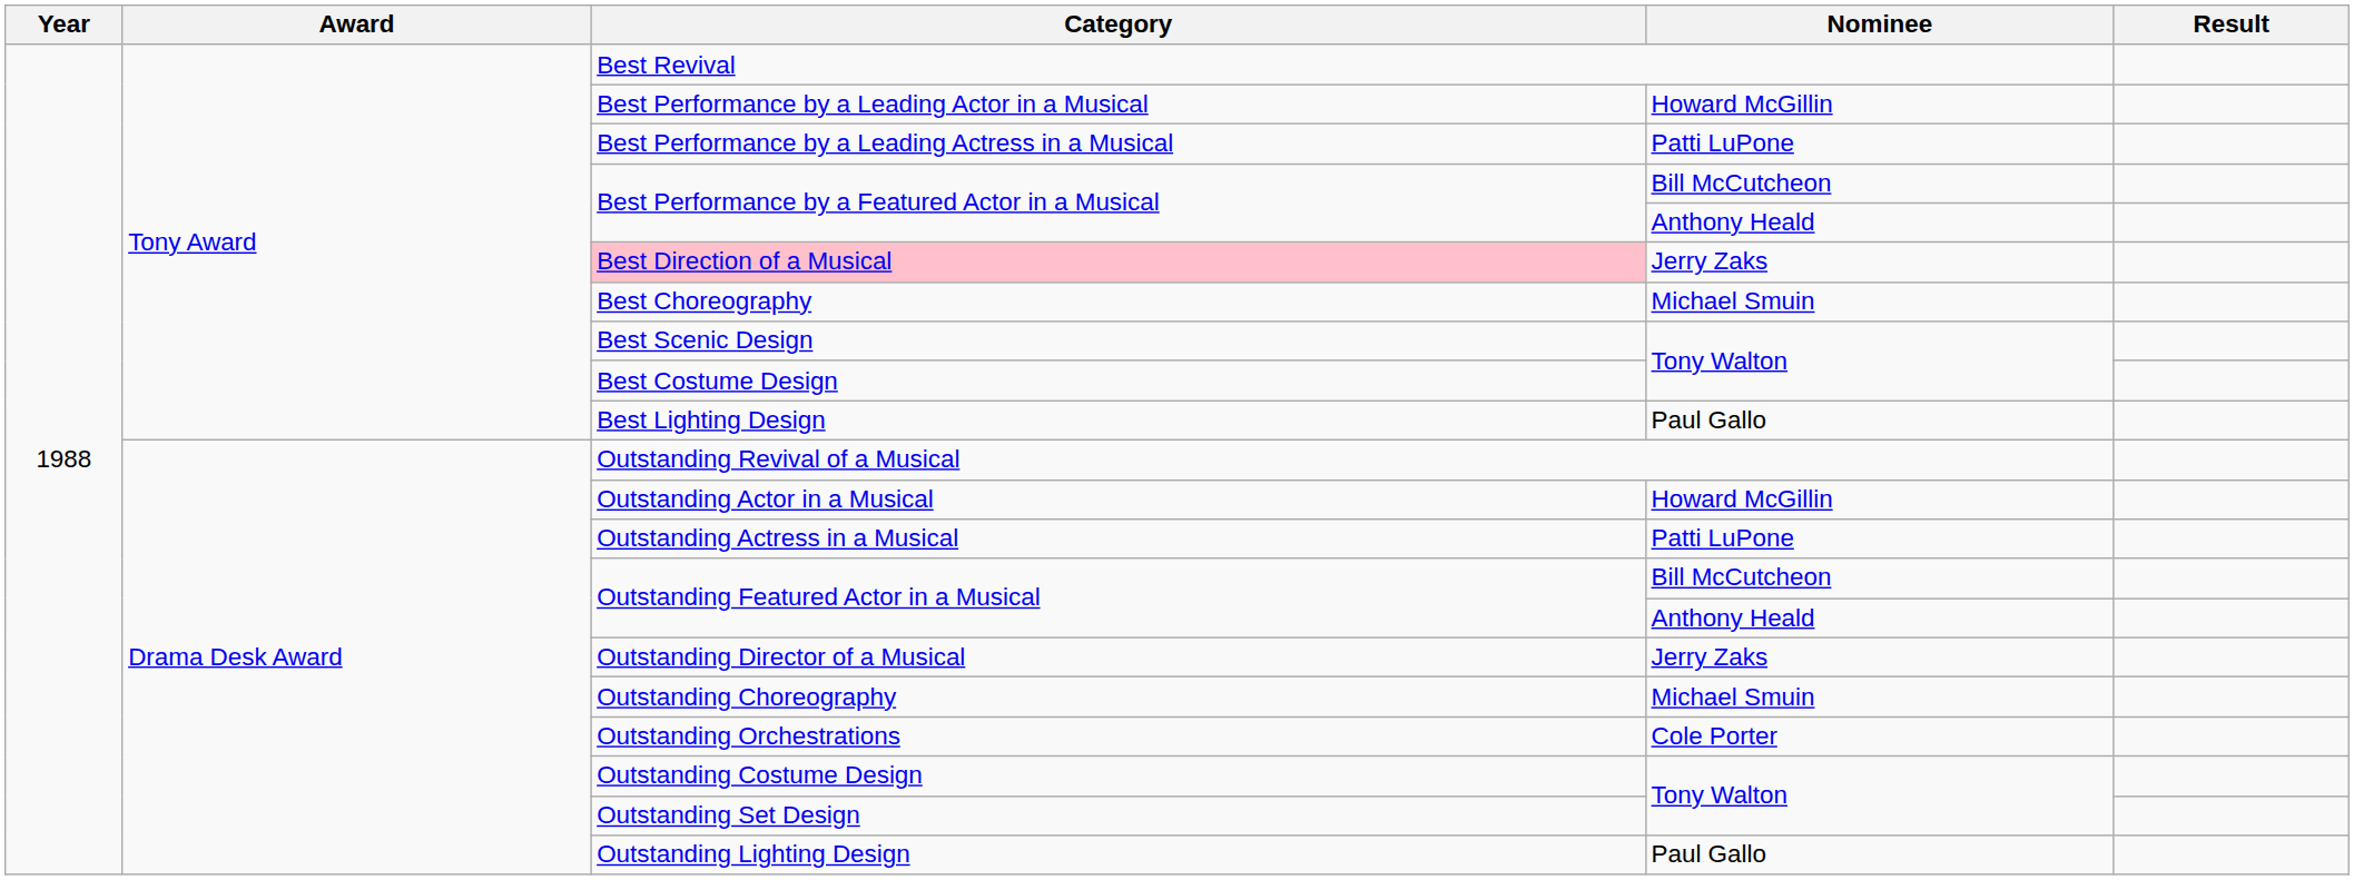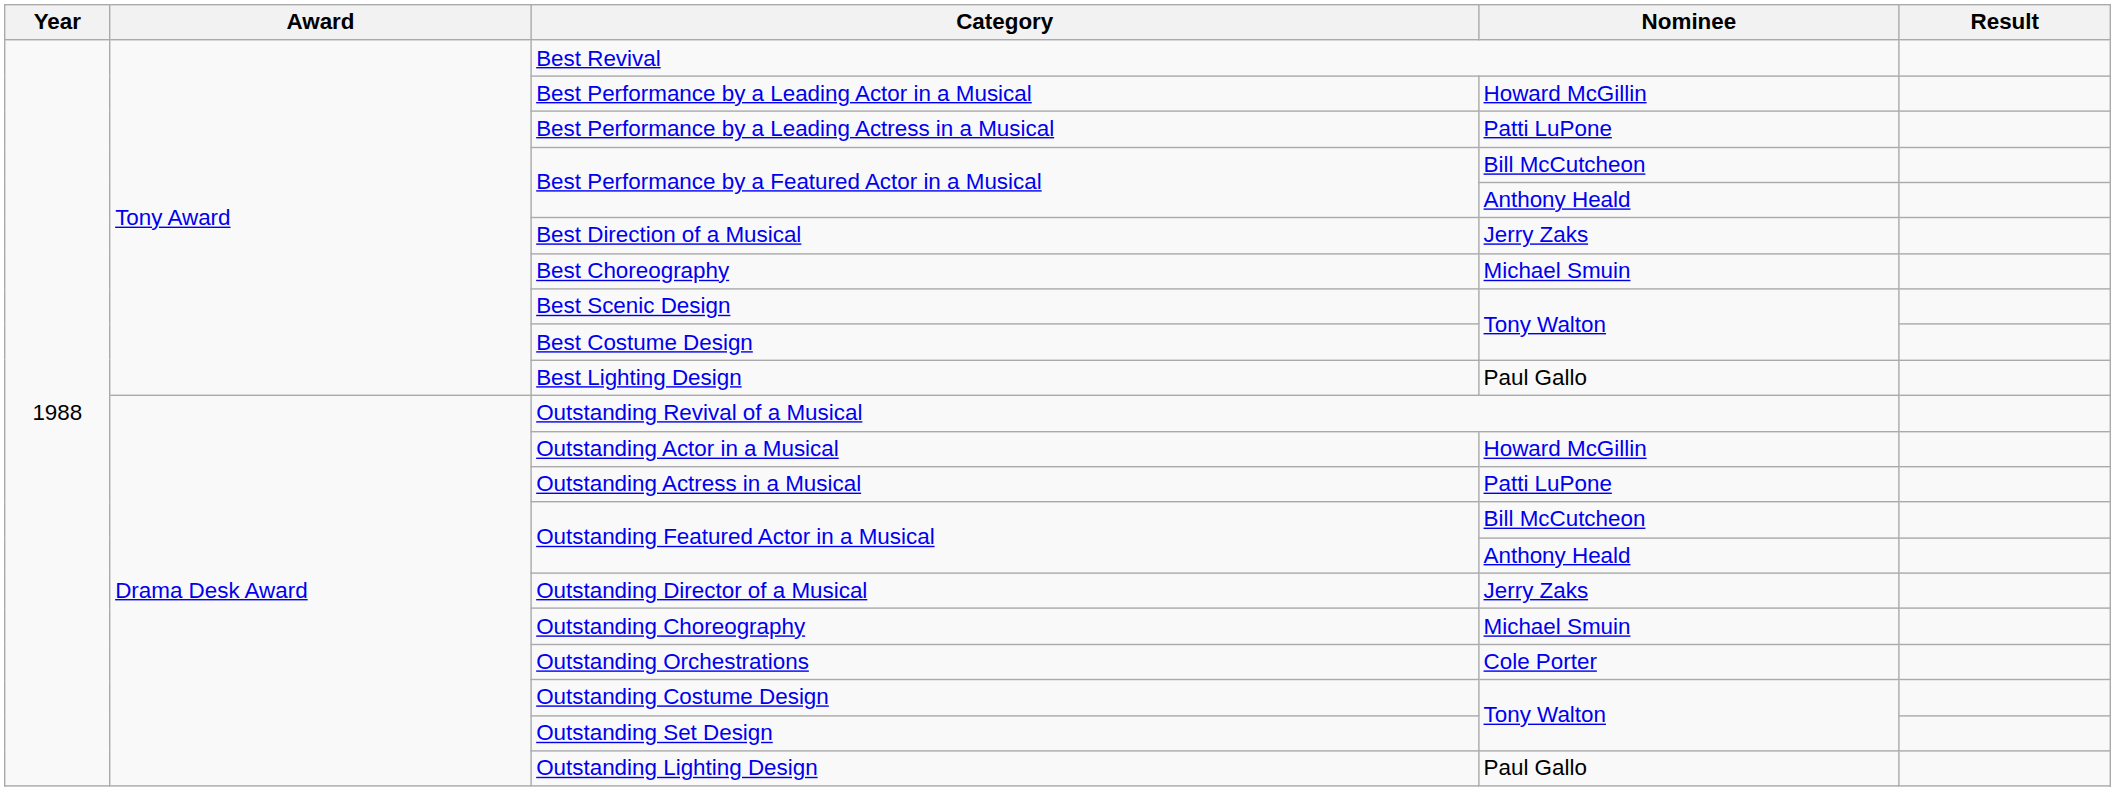Best Direction of a Musical | Category: pink background -> no background
